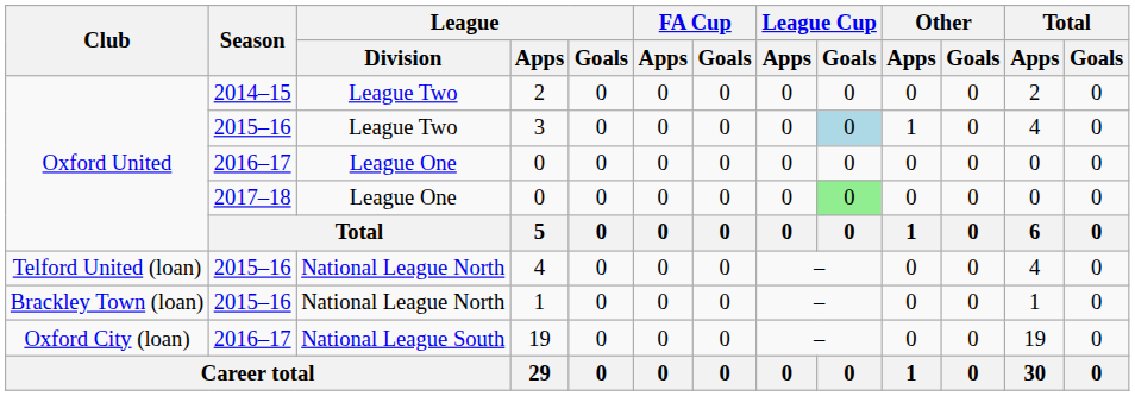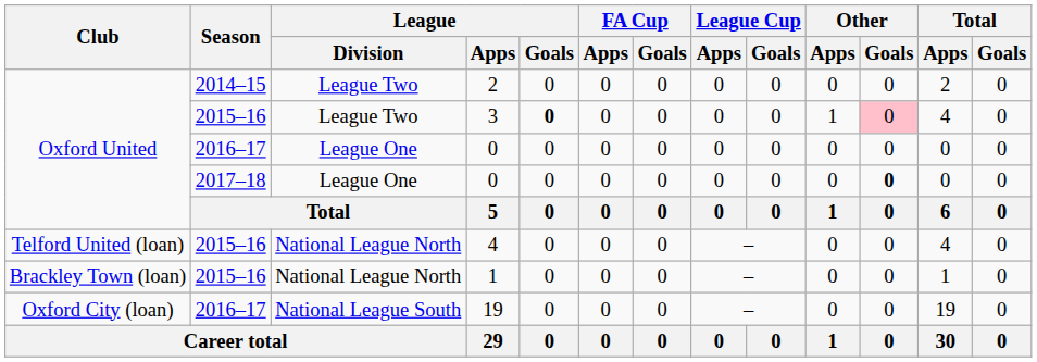3 | League / Goals: normal -> bold
3 | League Cup / Goals: lightblue background -> no background
3 | Other / Goals: no background -> pink background
2017–18 / 0 | League Cup / Goals: lightgreen background -> no background
2017–18 / 0 | Other / Goals: normal -> bold
